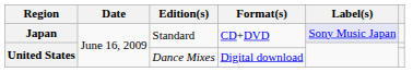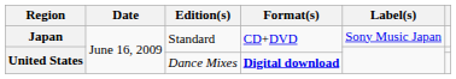Japan | Label(s): lavender background -> no background
United States / Dance Mixes | Format(s): normal -> bold
